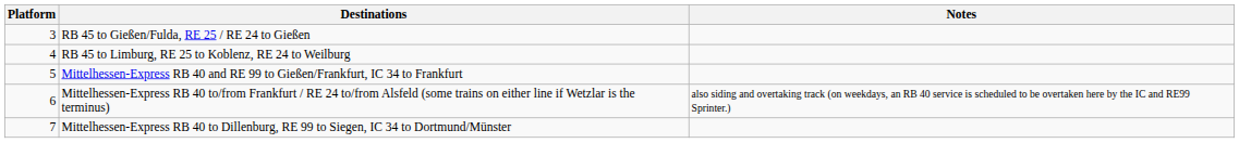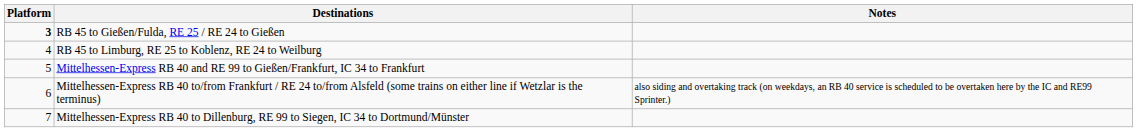RB 45 to Gießen/Fulda, RE 25 / RE 24 to Gießen | Platform: normal -> bold
